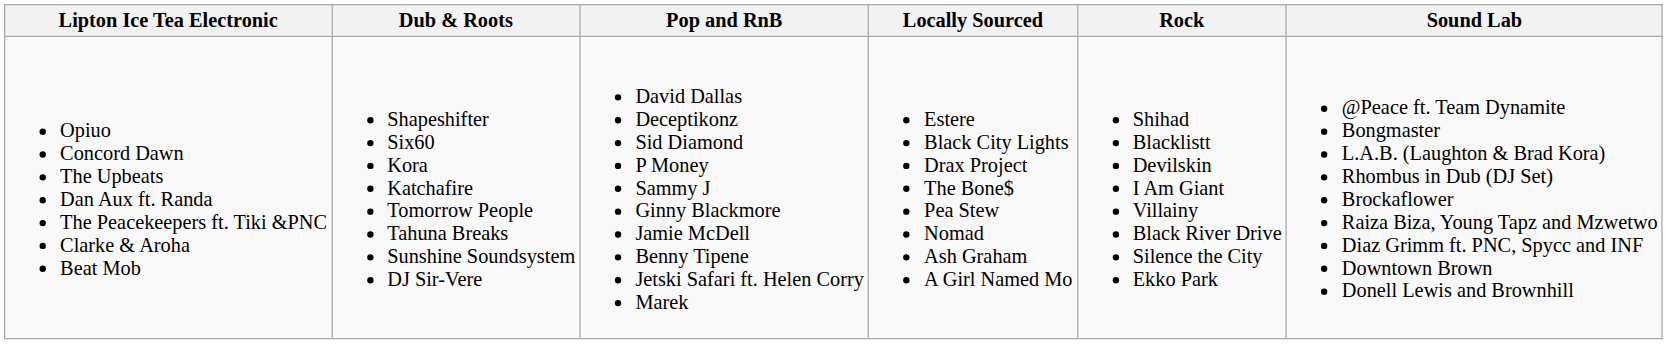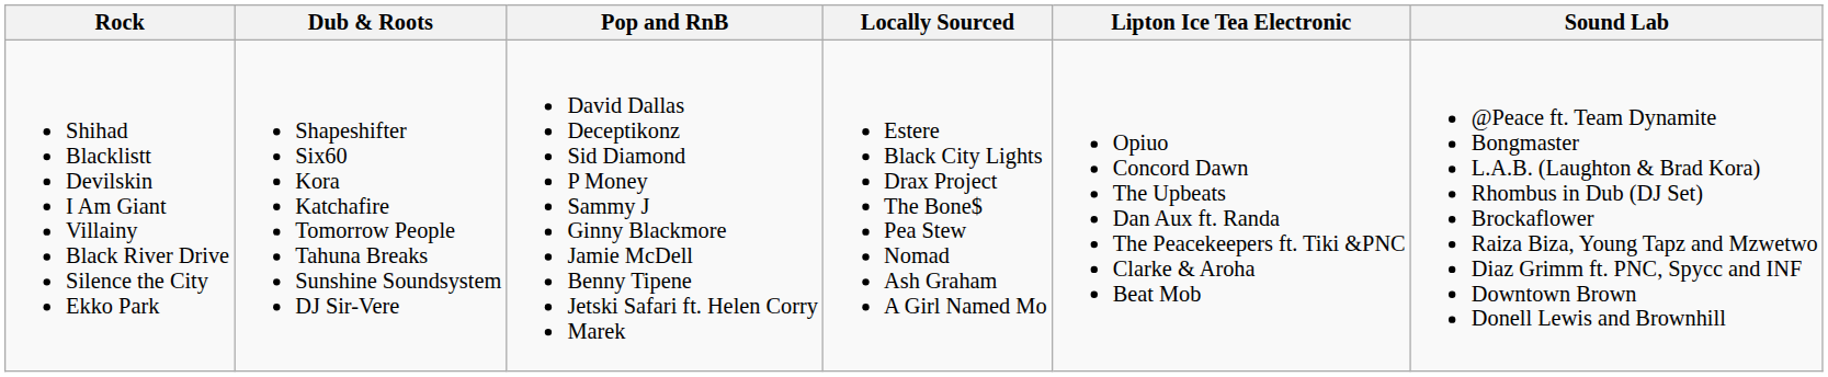columns swapped: Rock <-> Lipton Ice Tea Electronic
